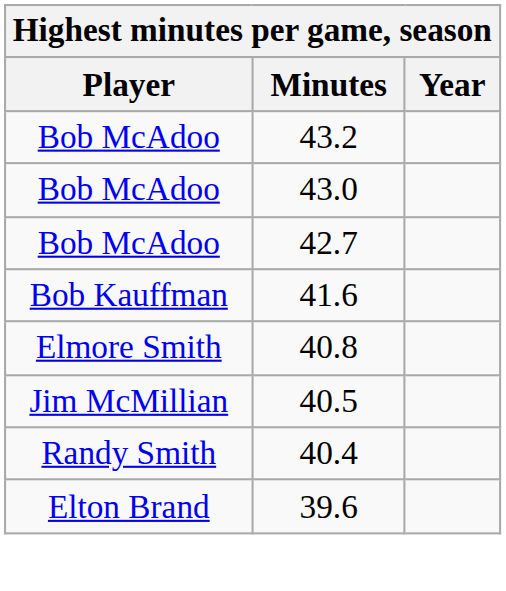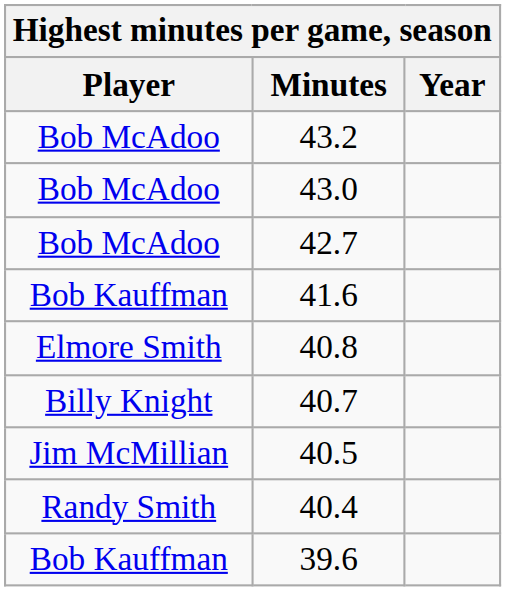+ row: Billy Knight | 40.7
+ row: Bob Kauffman | 39.6
- row: Elton Brand | 39.6
